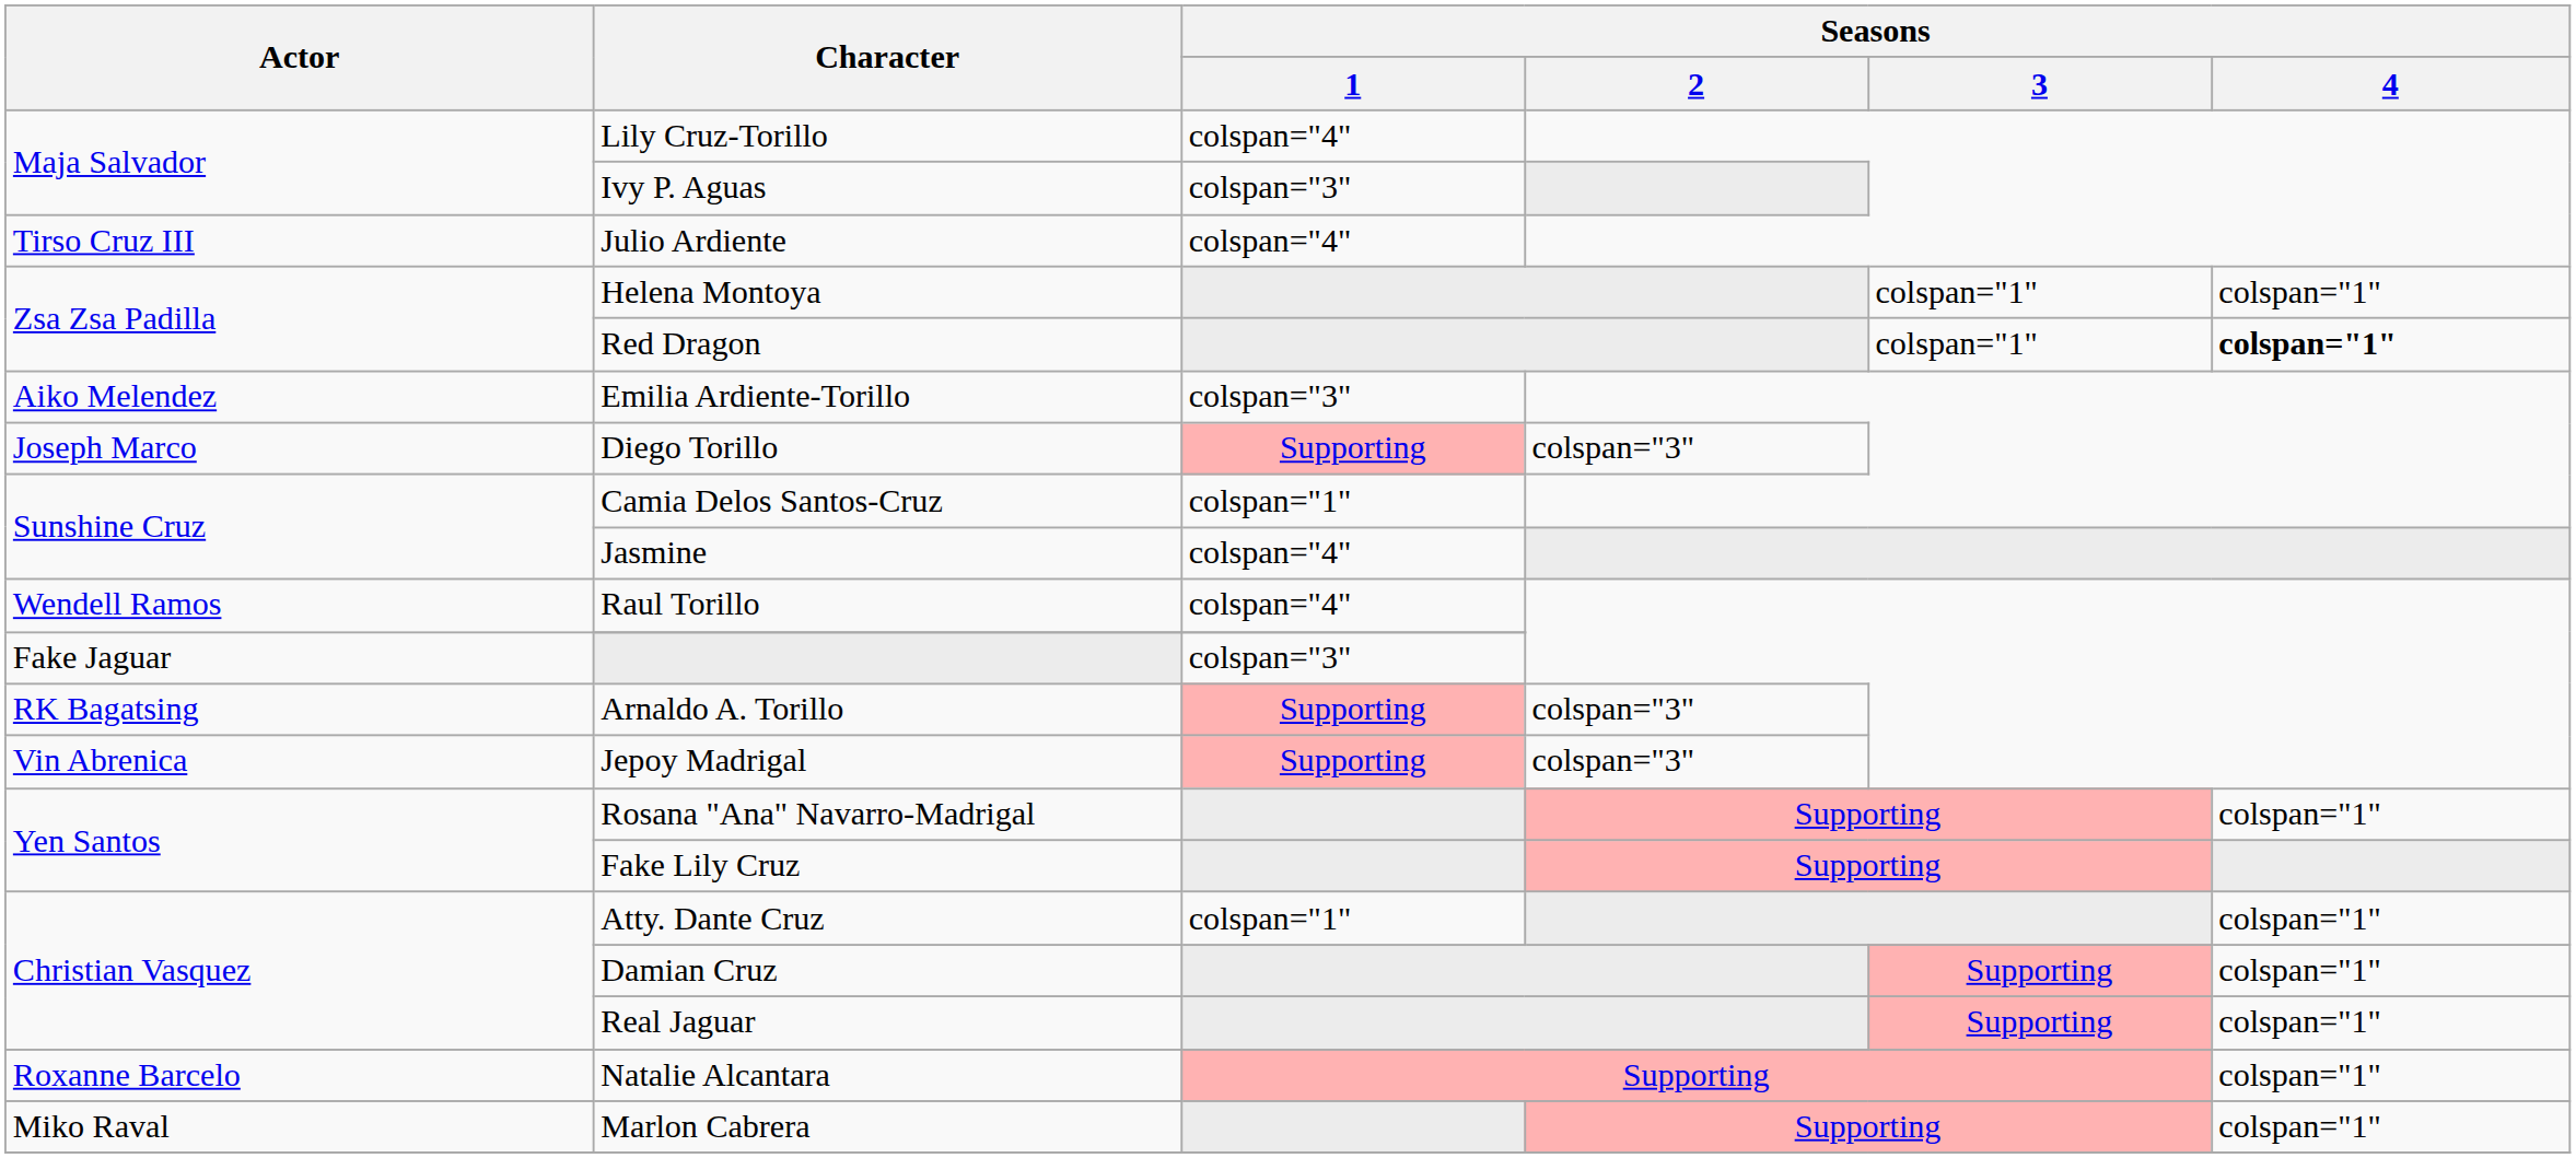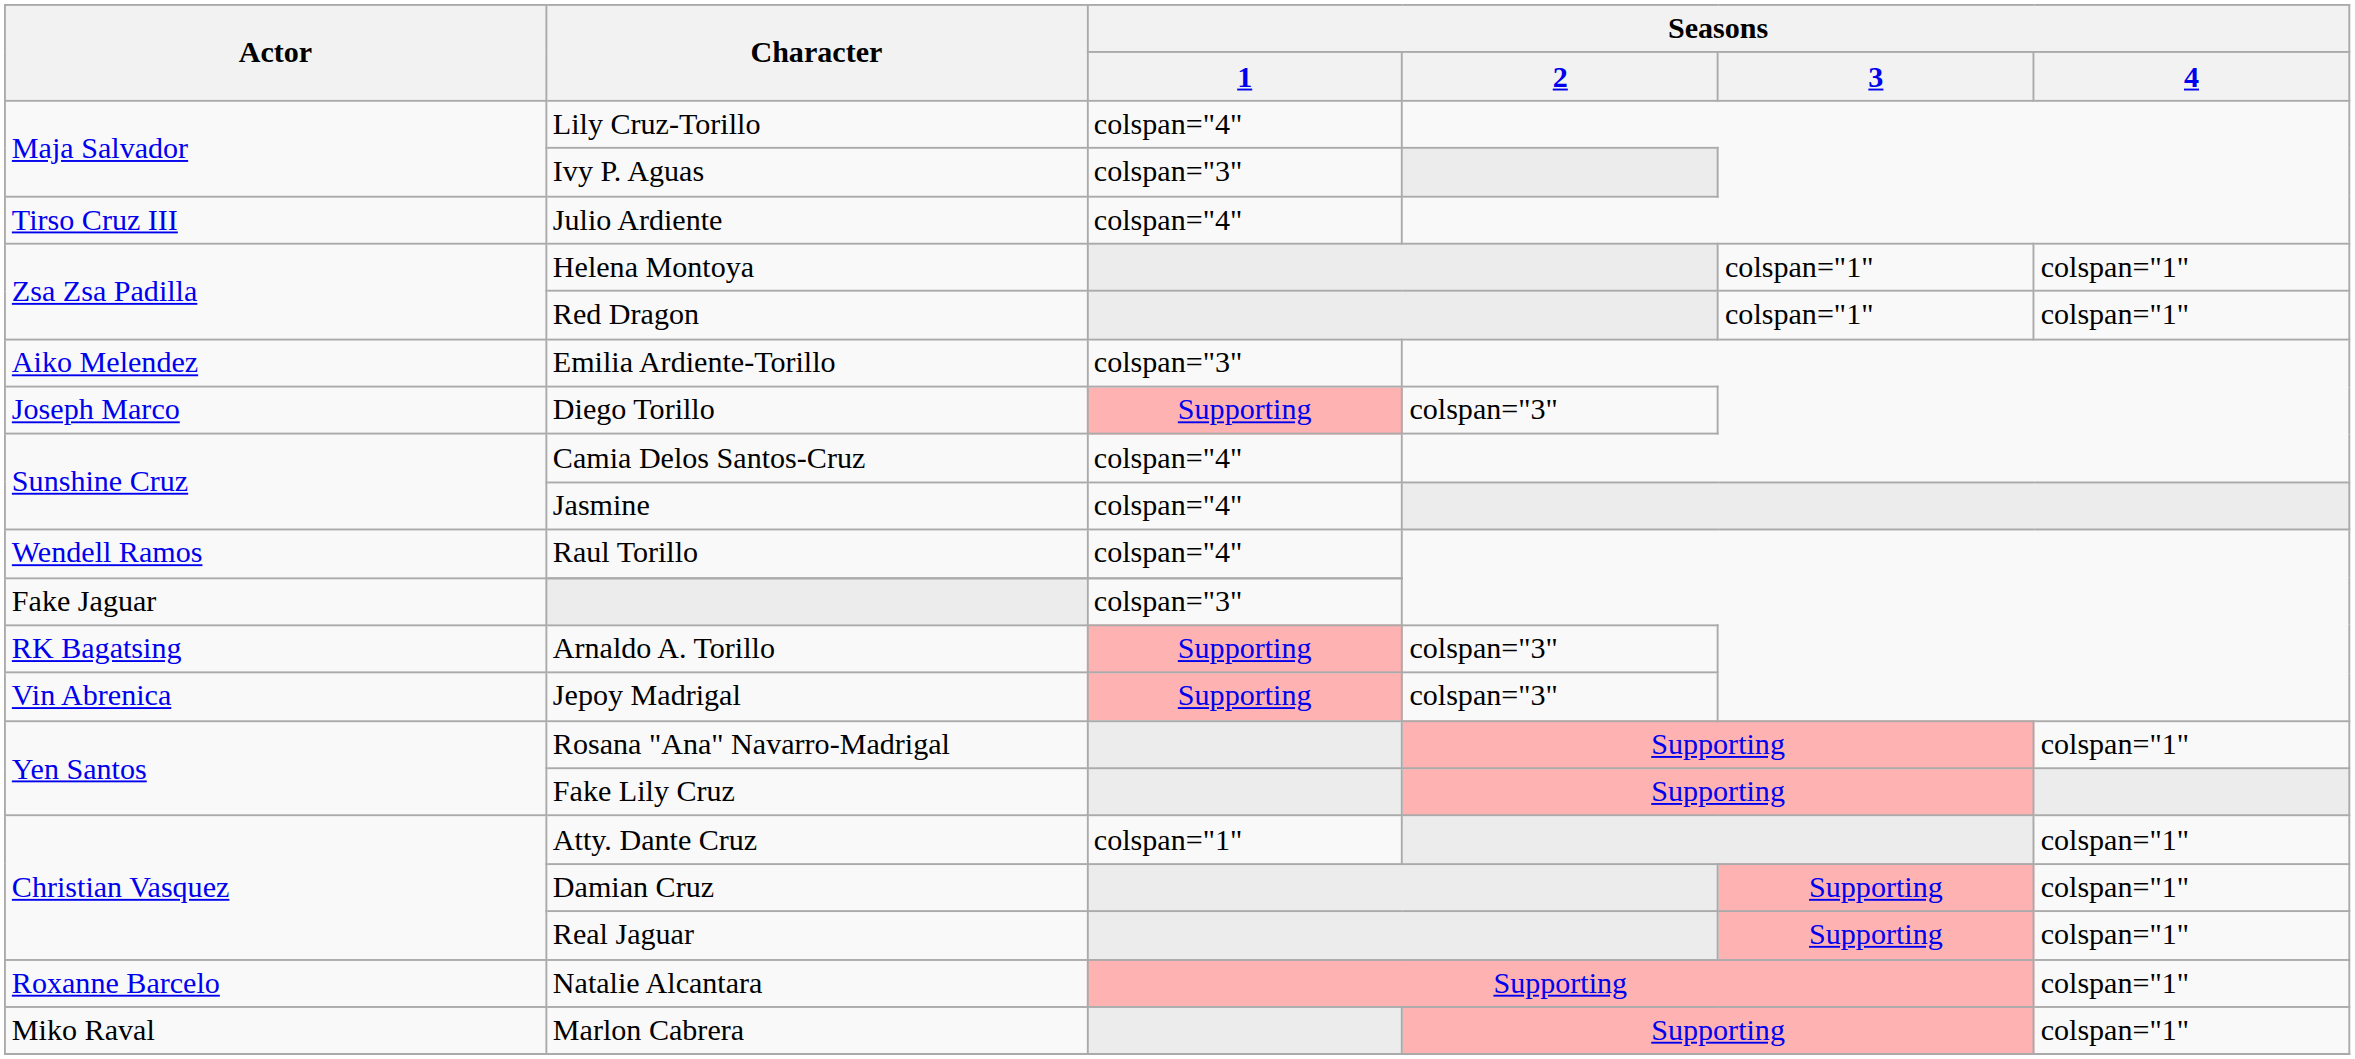Red Dragon | Seasons / 4: bold -> normal
Camia Delos Santos-Cruz | Seasons / 1: colspan="1" -> colspan="4"
